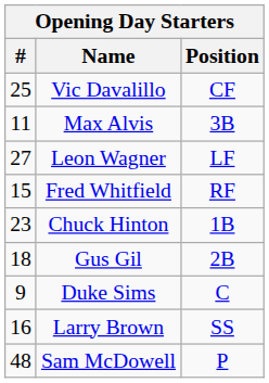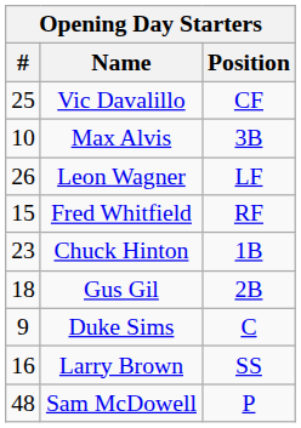Max Alvis | #: 11 -> 10
Leon Wagner | #: 27 -> 26
